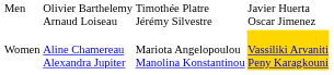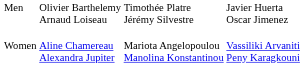Women | column 4: gold background -> no background
